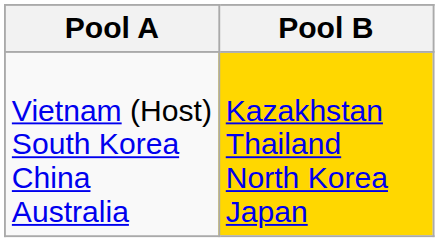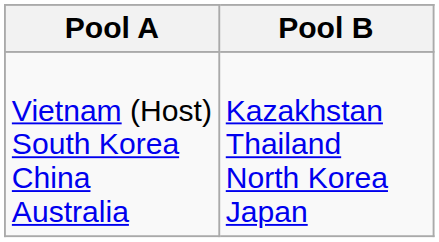Vietnam (Host) South Korea China Australia | Pool B: gold background -> no background
